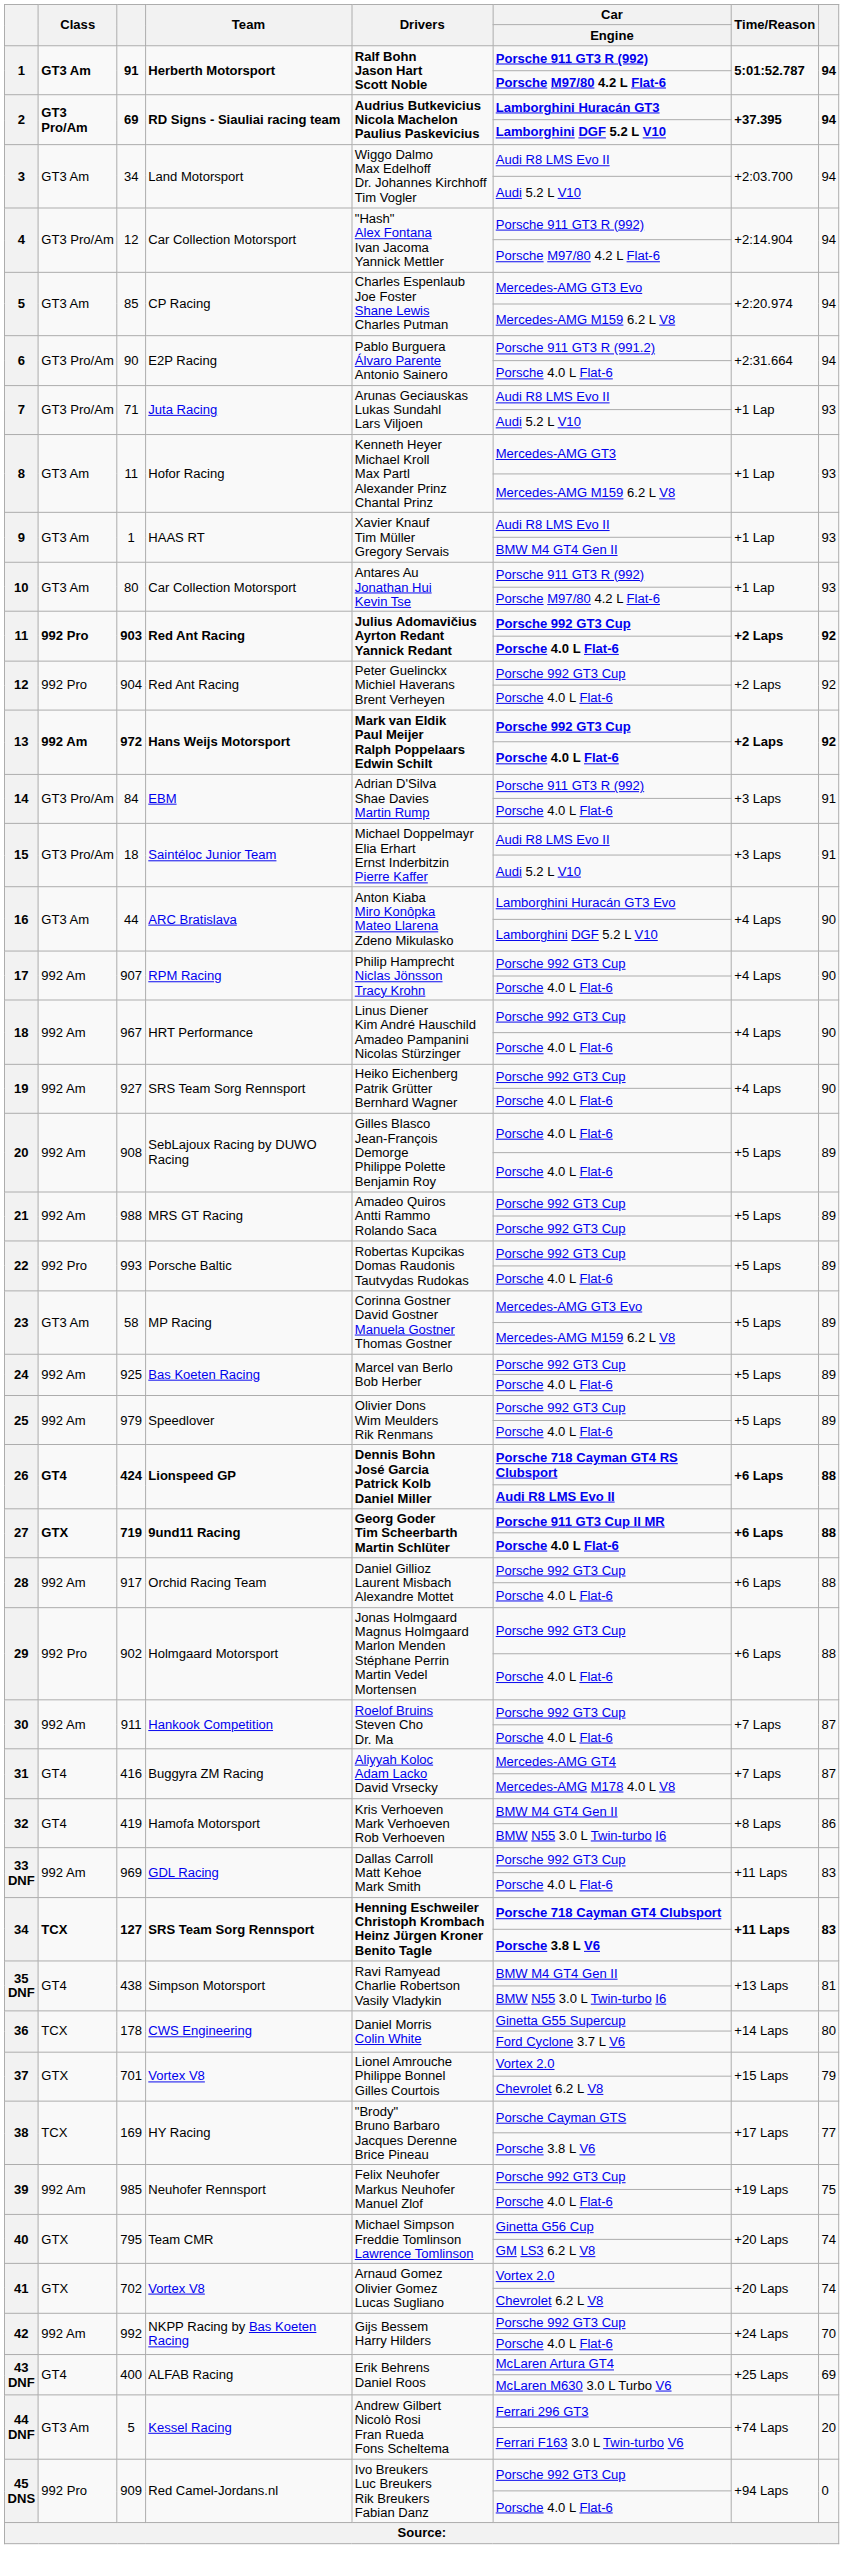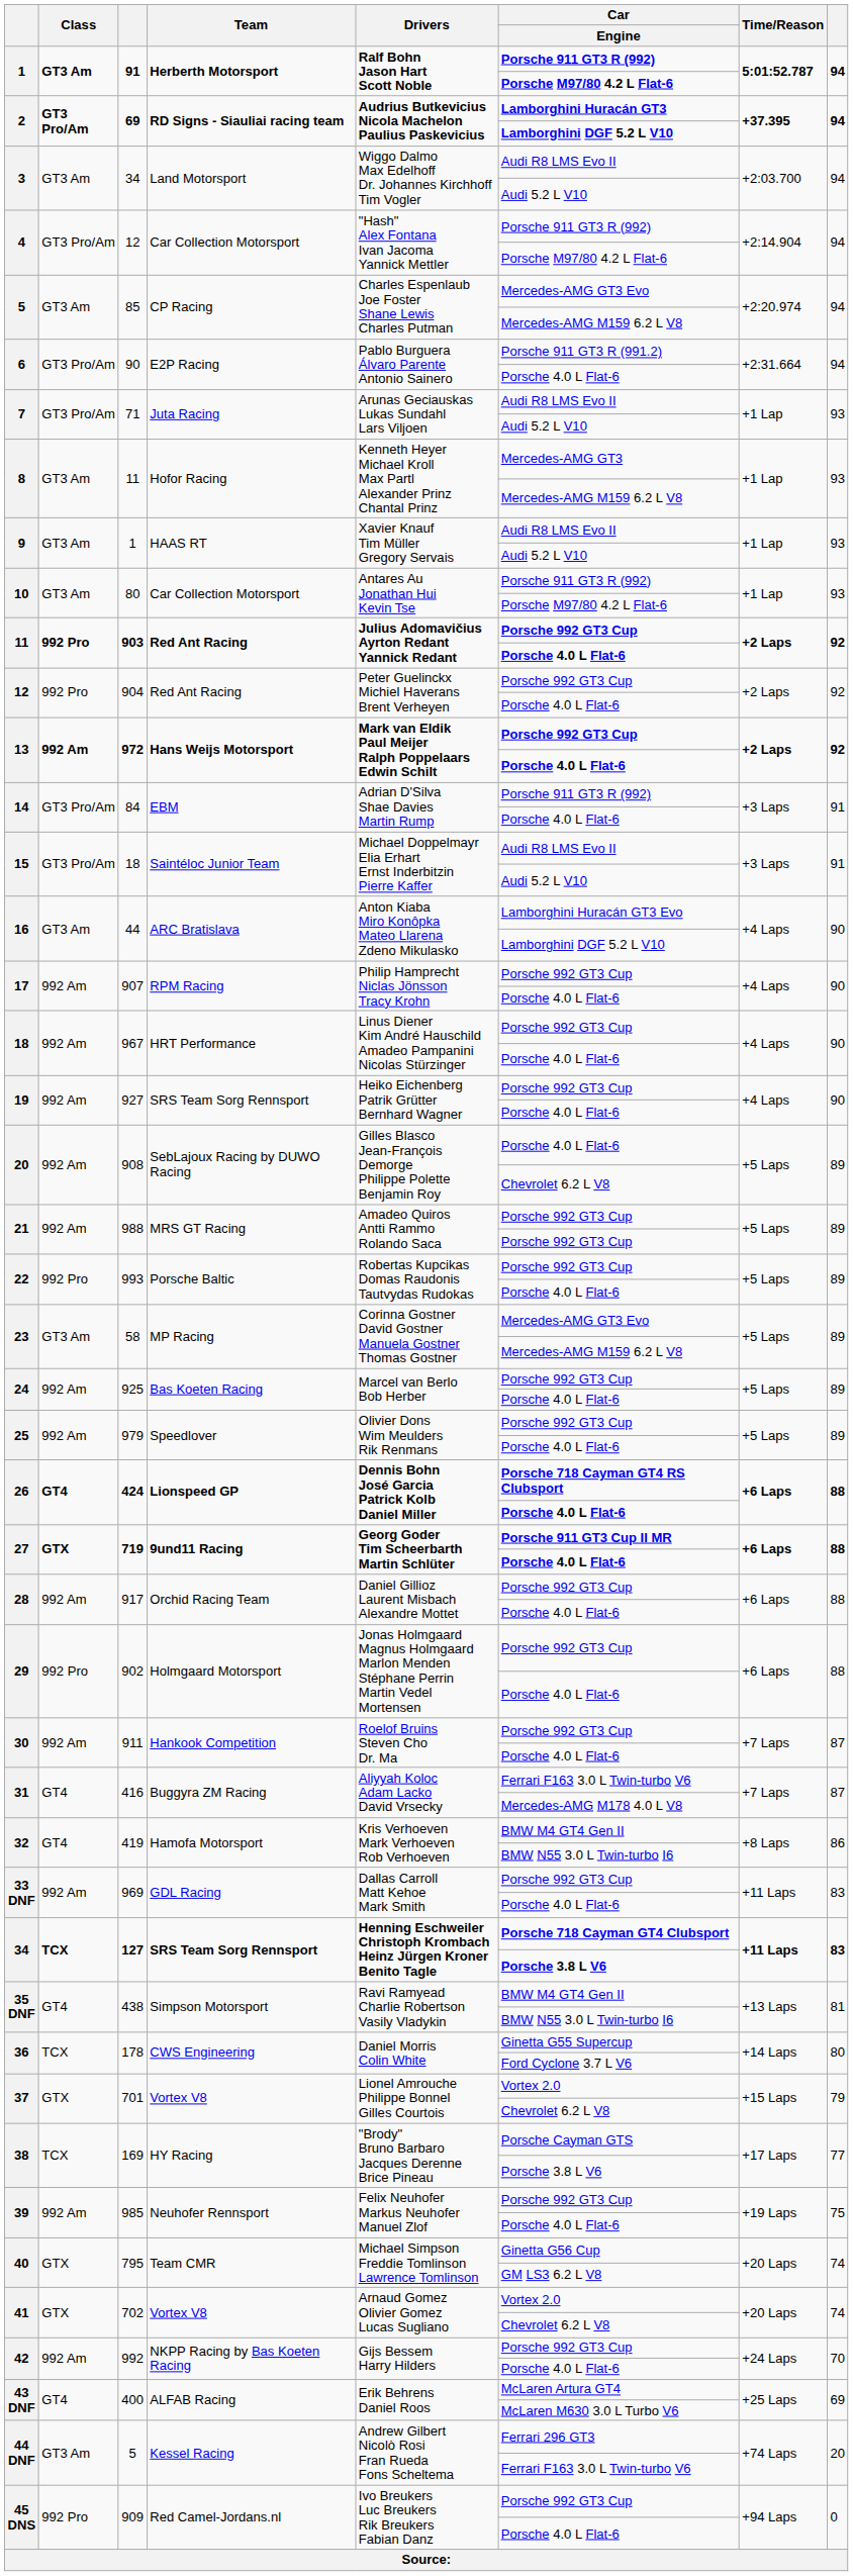row 20 | Car / Engine: BMW M4 GT4 Gen II -> Audi 5.2 L V10
row 42 | Car / Engine: Porsche 4.0 L Flat-6 -> Chevrolet 6.2 L V8
row 54 | Car / Engine: Audi R8 LMS Evo II -> Porsche 4.0 L Flat-6
row 63 | Car / Engine: Mercedes-AMG GT4 -> Ferrari F163 3.0 L Twin-turbo V6
